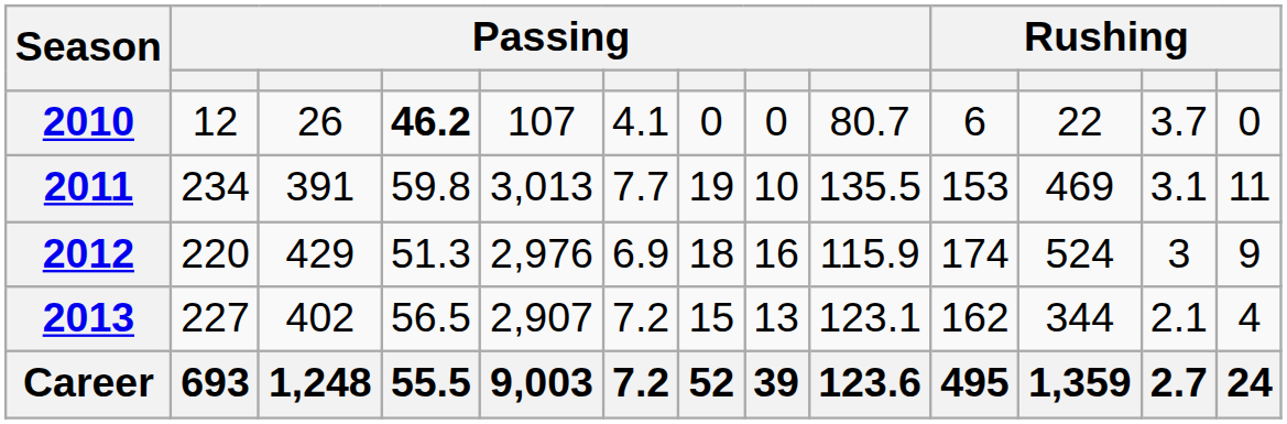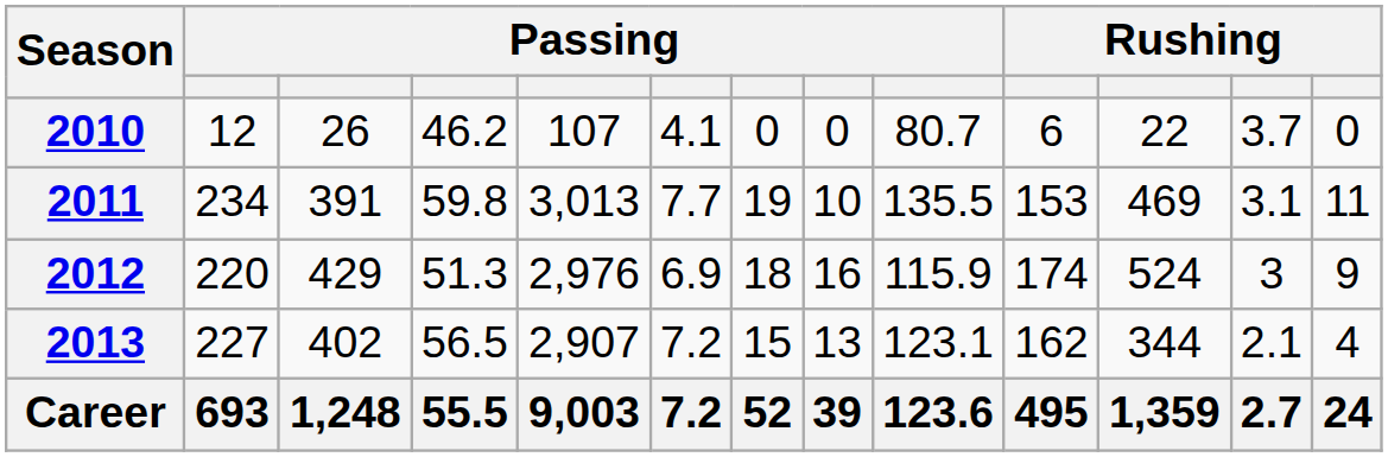2010 | column 4: bold -> normal
